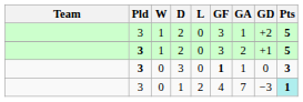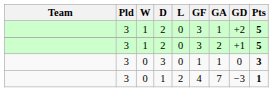row 3 | Pld: bold -> normal
row 4 | Pld: bold -> normal
row 4 | GF: bold -> normal
row 5 | Pts: paleturquoise background -> no background
